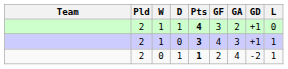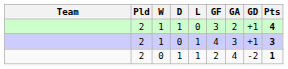columns swapped: L <-> Pts
